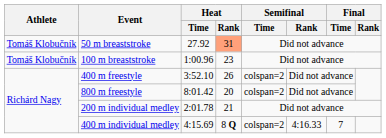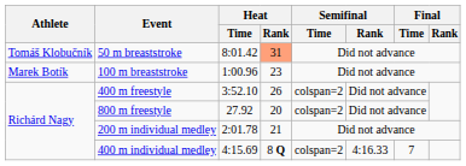50 m breaststroke | Heat / Time: 27.92 -> 8:01.42
100 m breaststroke | Athlete: Tomáš Klobučník -> Marek Botík
800 m freestyle | Heat / Time: 8:01.42 -> 27.92
